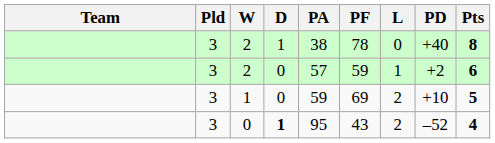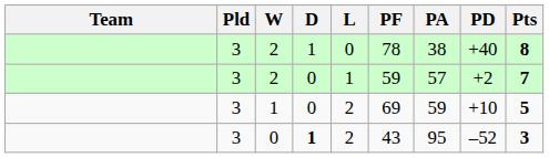columns swapped: L <-> PA
row 3 | Pts: 6 -> 7
row 5 | Pts: 4 -> 3
